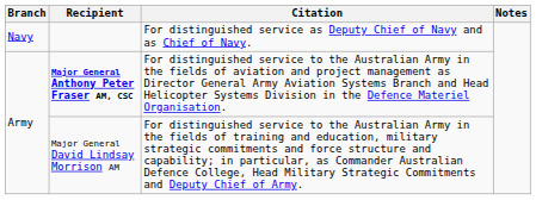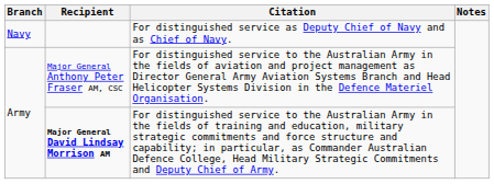Major General Anthony Peter Fraser AM, CSC | Recipient: bold -> normal
Major General David Lindsay Morrison AM | Recipient: normal -> bold
